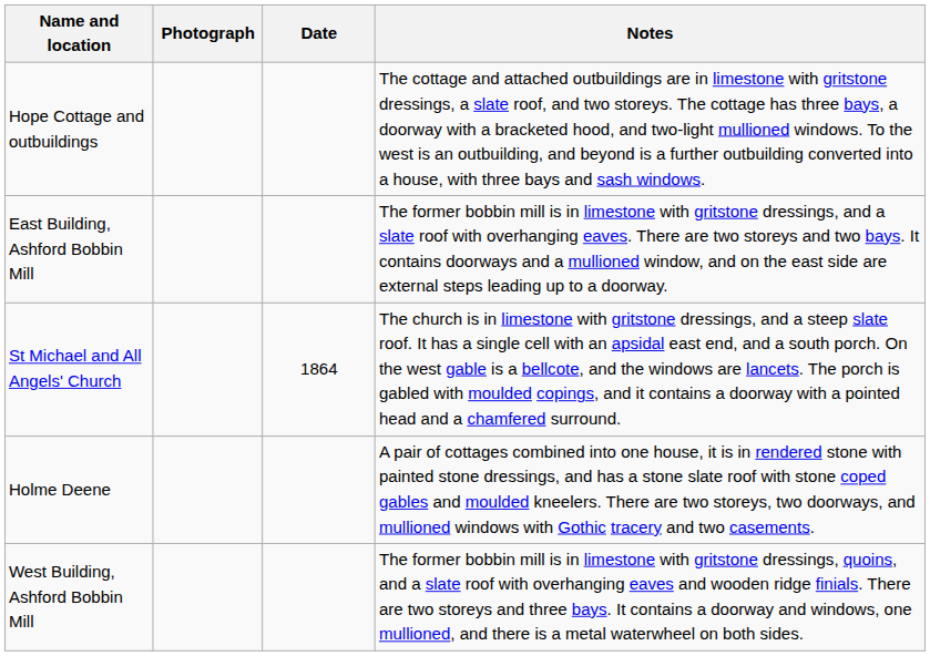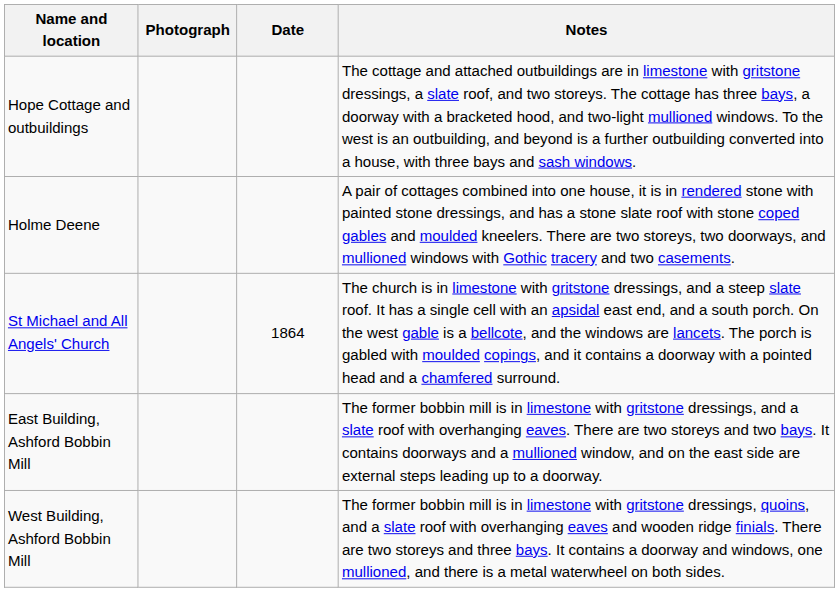rows swapped: Holme Deene <-> East Building, Ashford Bobbin Mill
